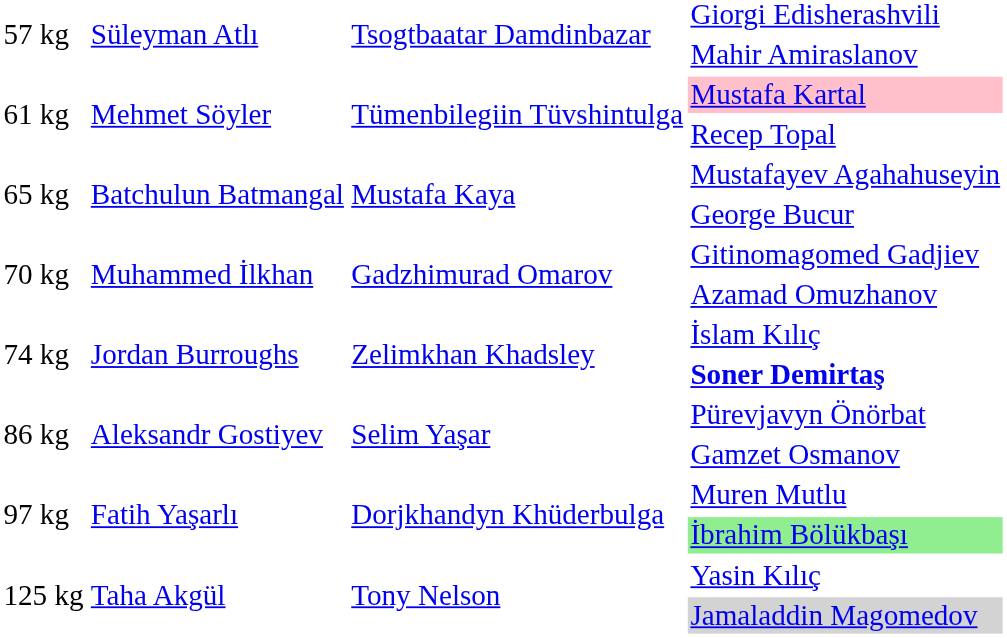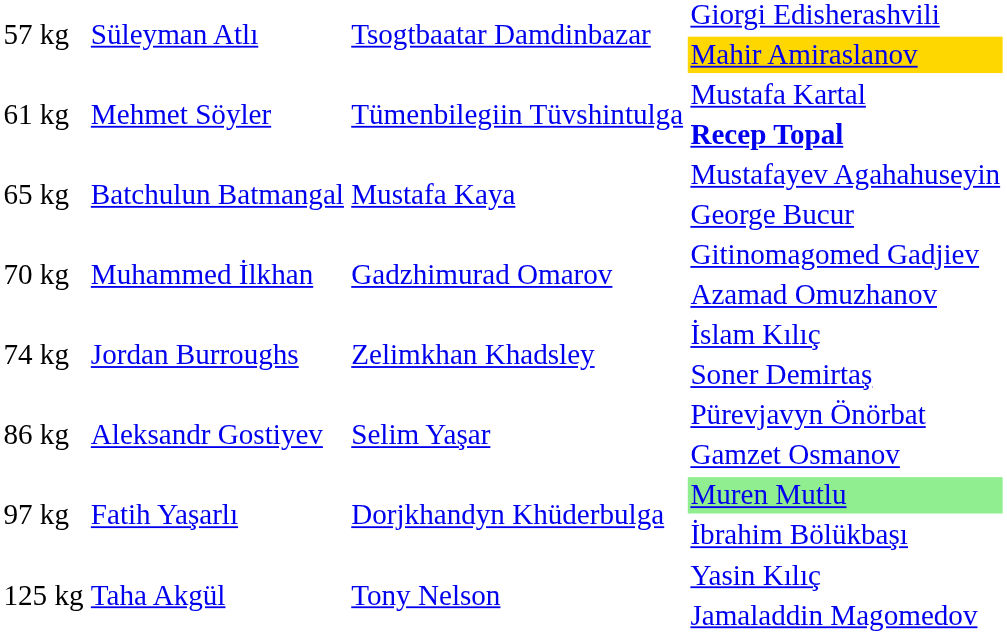Mahir Amiraslanov | column 4: no background -> gold background
Mustafa Kartal | column 4: pink background -> no background
Recep Topal | column 4: normal -> bold
Soner Demirtaş | column 4: bold -> normal
Muren Mutlu | column 4: no background -> lightgreen background
İbrahim Bölükbaşı | column 4: lightgreen background -> no background
Jamaladdin Magomedov | column 4: lightgrey background -> no background
